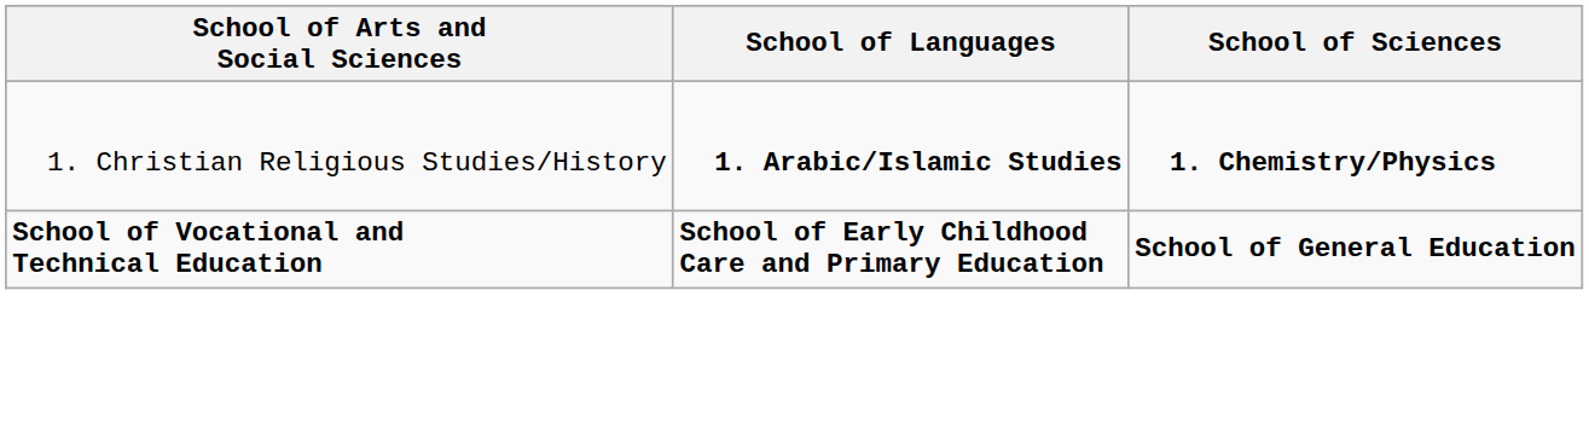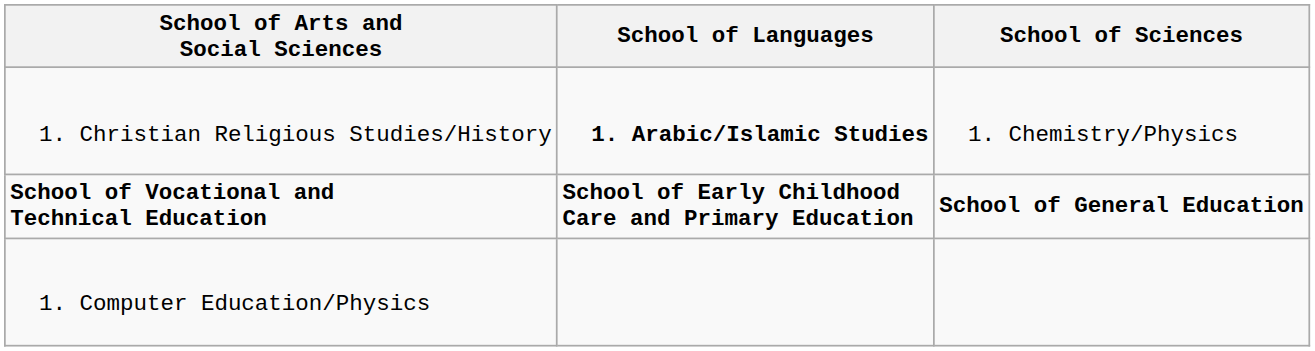Christian Religious Studies/History | School of Sciences: bold -> normal
+ row: Computer Education/Physics
